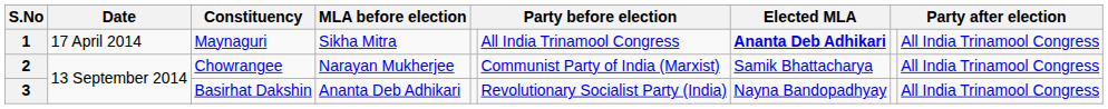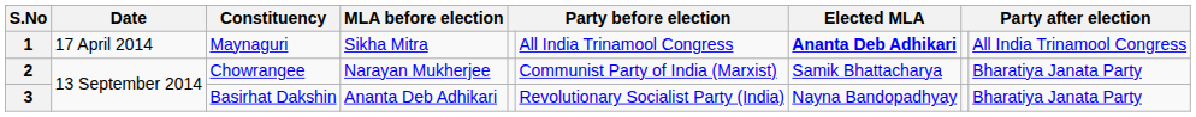2 | column 9: All India Trinamool Congress -> Bharatiya Janata Party
3 | column 9: All India Trinamool Congress -> Bharatiya Janata Party
